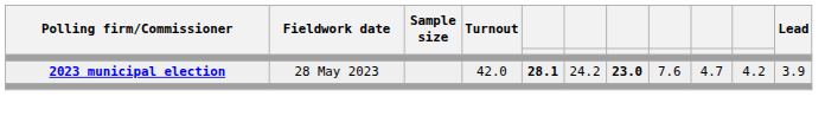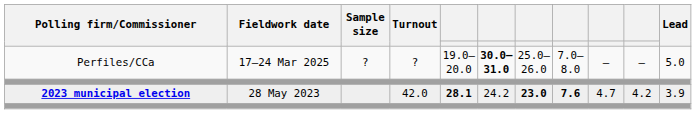+ row: Perfiles/CCa | 17–24 Mar 2025 | ? | ? | 19.0– 20.0 | 30.0– 31.0 | 25.0– 26.0 | 7.0– 8.0 | – | – | 5.0
2023 municipal election | column 8: normal -> bold
